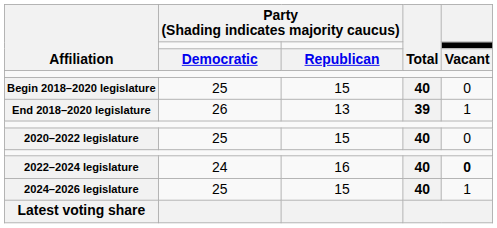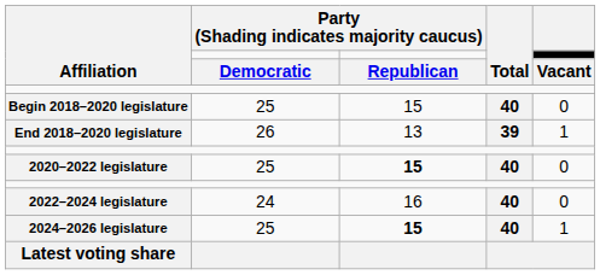2020–2022 legislature | column 3: normal -> bold
2022–2024 legislature | column 5: bold -> normal
2024–2026 legislature | column 3: normal -> bold
